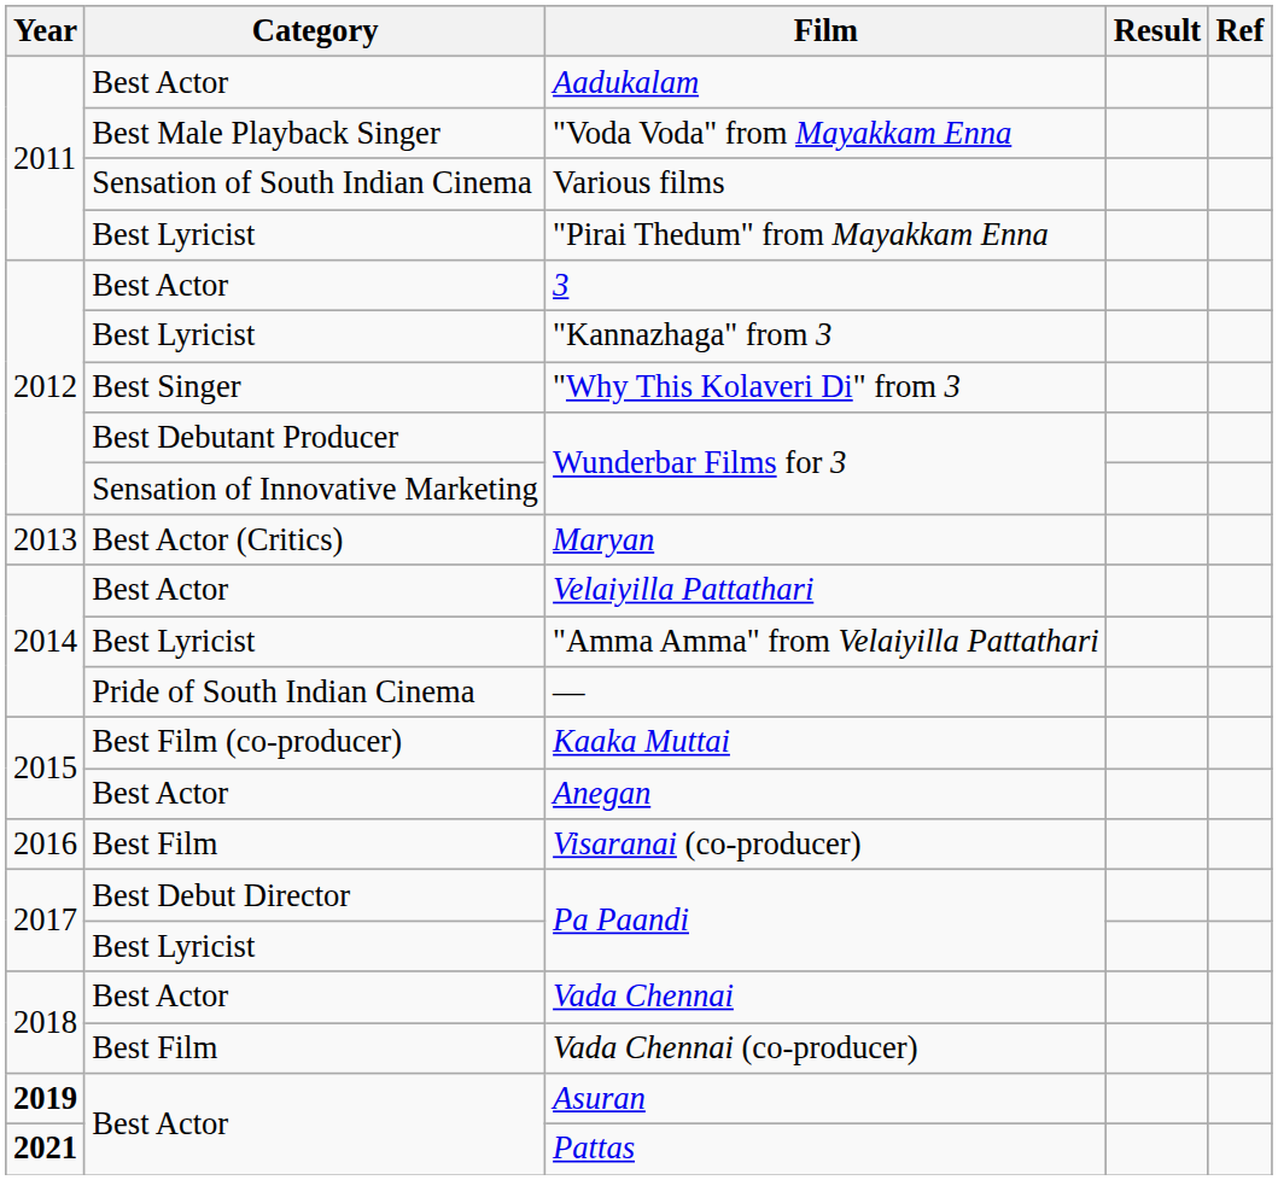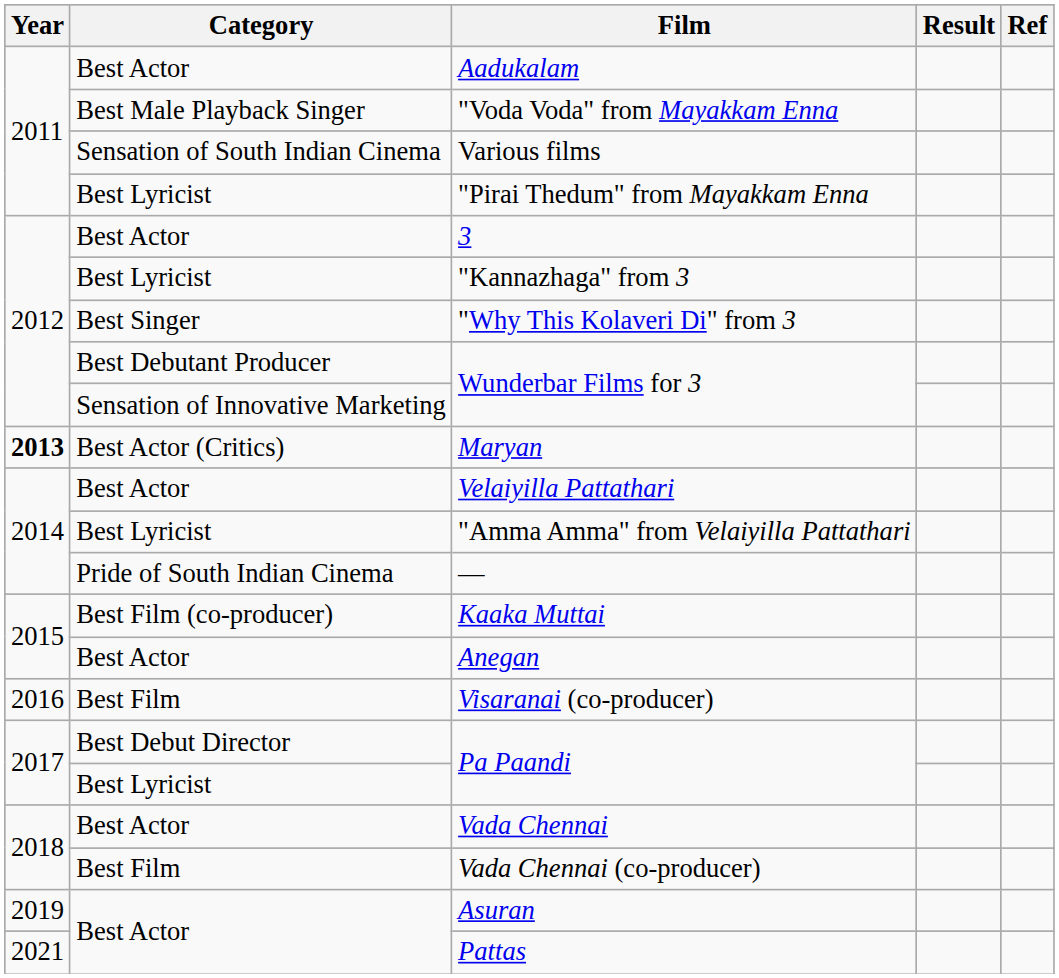Maryan | Year: normal -> bold
Asuran | Year: bold -> normal
Pattas | Year: bold -> normal
